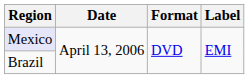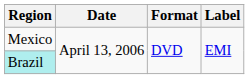Mexico | Region: lavender background -> no background
Brazil | Region: no background -> paleturquoise background
